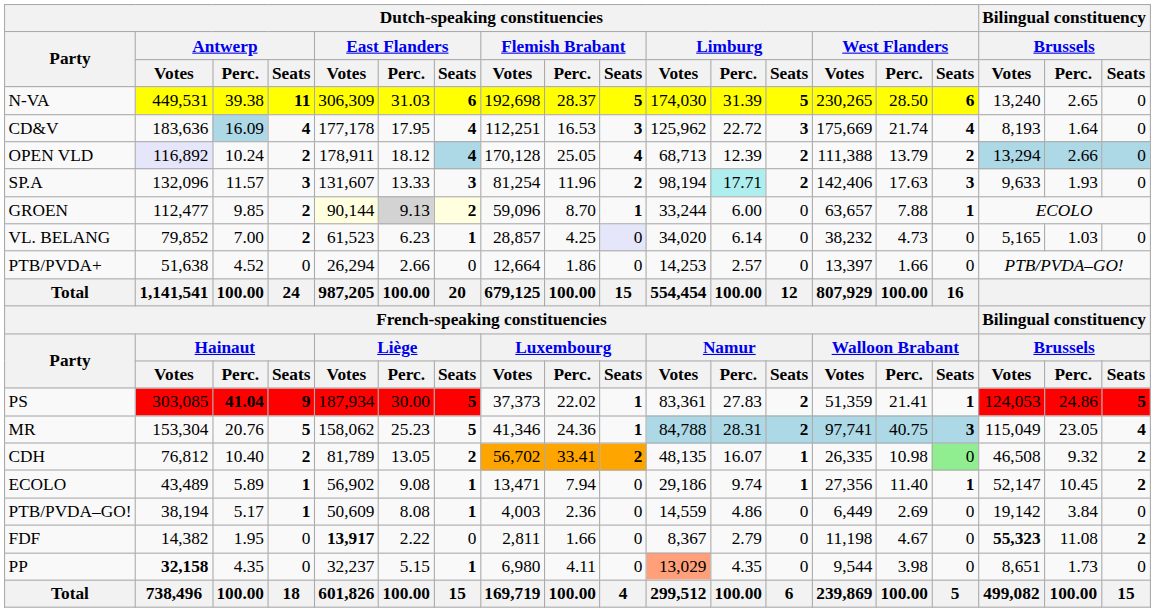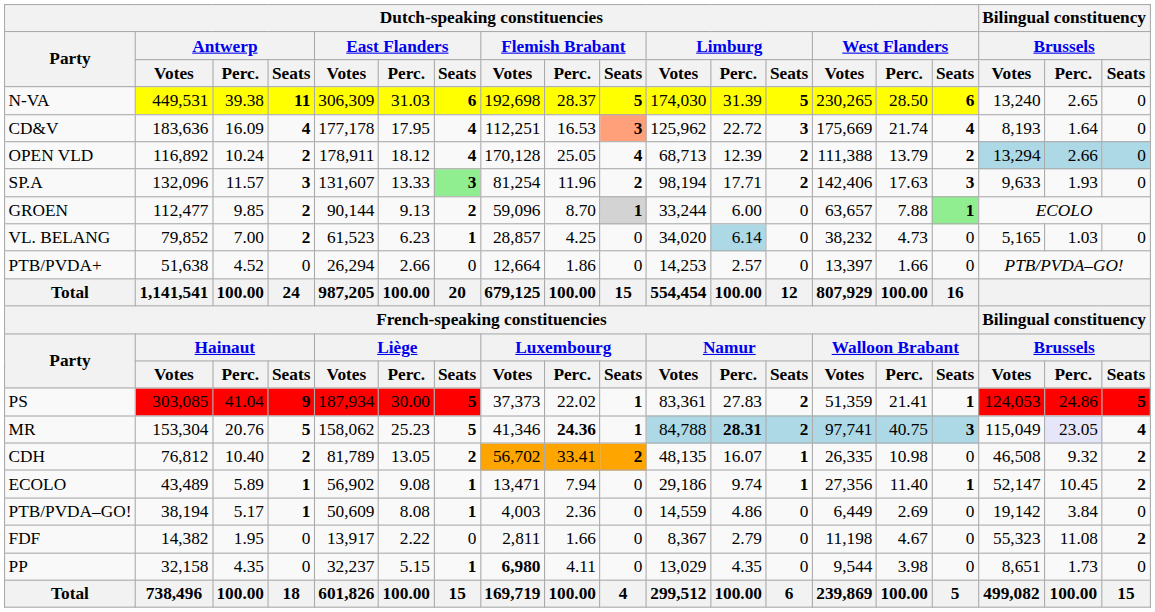CD&V | Dutch-speaking constituencies / Antwerp / Perc.: lightblue background -> no background
CD&V | Dutch-speaking constituencies / Flemish Brabant / Seats: no background -> lightsalmon background
OPEN VLD | Dutch-speaking constituencies / Antwerp / Votes: lavender background -> no background
OPEN VLD | Dutch-speaking constituencies / East Flanders / Seats: lightblue background -> no background
SP.A | Dutch-speaking constituencies / East Flanders / Seats: no background -> lightgreen background
SP.A | Dutch-speaking constituencies / Limburg / Perc.: paleturquoise background -> no background
GROEN | Dutch-speaking constituencies / East Flanders / Votes: lightyellow background -> no background
GROEN | Dutch-speaking constituencies / East Flanders / Perc.: lightgrey background -> no background
GROEN | Dutch-speaking constituencies / East Flanders / Seats: lightyellow background -> no background
GROEN | Dutch-speaking constituencies / Flemish Brabant / Seats: no background -> lightgrey background
GROEN | Dutch-speaking constituencies / West Flanders / Seats: no background -> lightgreen background
VL. BELANG | Dutch-speaking constituencies / Flemish Brabant / Seats: lavender background -> no background
VL. BELANG | Dutch-speaking constituencies / Limburg / Perc.: no background -> lightblue background
PS | Dutch-speaking constituencies / Antwerp / Perc.: bold -> normal
MR | Dutch-speaking constituencies / Flemish Brabant / Perc.: normal -> bold
MR | Dutch-speaking constituencies / Limburg / Perc.: normal -> bold
MR | Bilingual constituency / Brussels / Perc.: no background -> lavender background
CDH | Dutch-speaking constituencies / West Flanders / Seats: lightgreen background -> no background
FDF | Dutch-speaking constituencies / East Flanders / Votes: bold -> normal
FDF | Bilingual constituency / Brussels / Votes: bold -> normal
PP | Dutch-speaking constituencies / Antwerp / Votes: bold -> normal
PP | Dutch-speaking constituencies / Flemish Brabant / Votes: normal -> bold
PP | Dutch-speaking constituencies / Limburg / Votes: lightsalmon background -> no background
